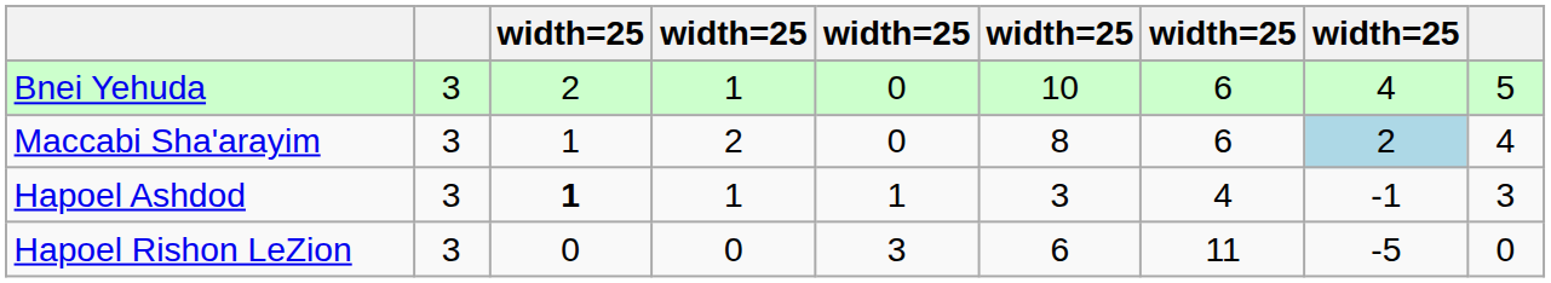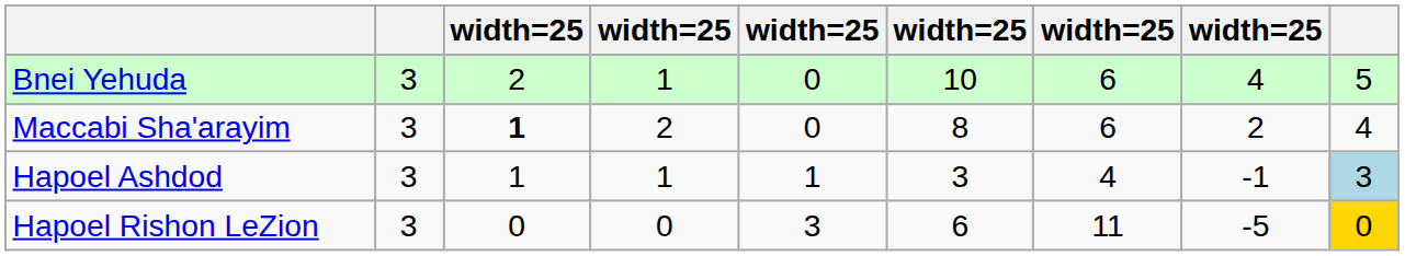Maccabi Sha'arayim | column 3: normal -> bold
Maccabi Sha'arayim | column 8: lightblue background -> no background
Hapoel Ashdod | column 3: bold -> normal
Hapoel Ashdod | column 9: no background -> lightblue background
Hapoel Rishon LeZion | column 9: no background -> gold background
